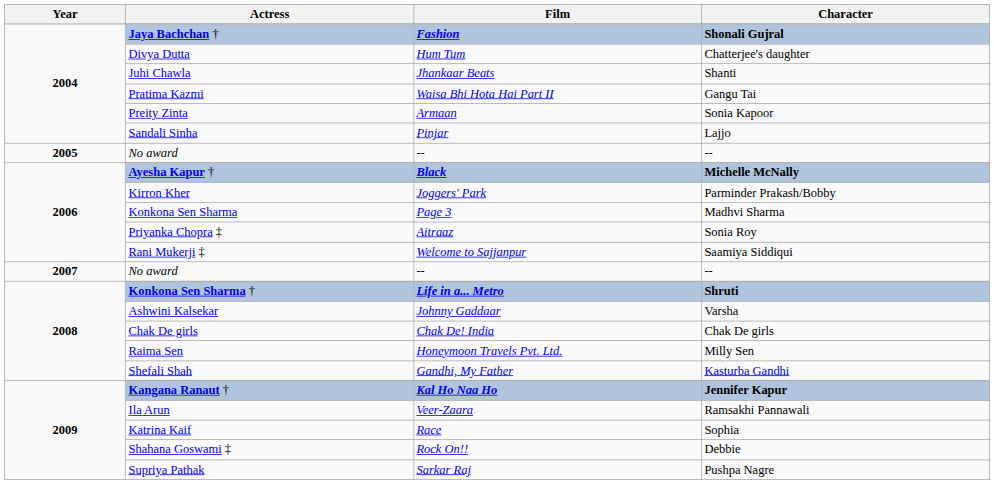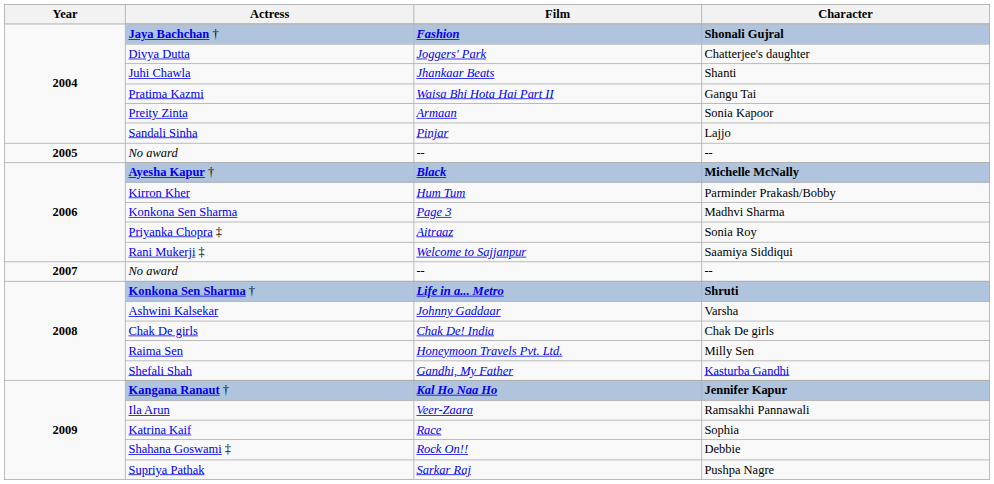Divya Dutta | Film: Hum Tum -> Joggers' Park
Kirron Kher | Film: Joggers' Park -> Hum Tum
